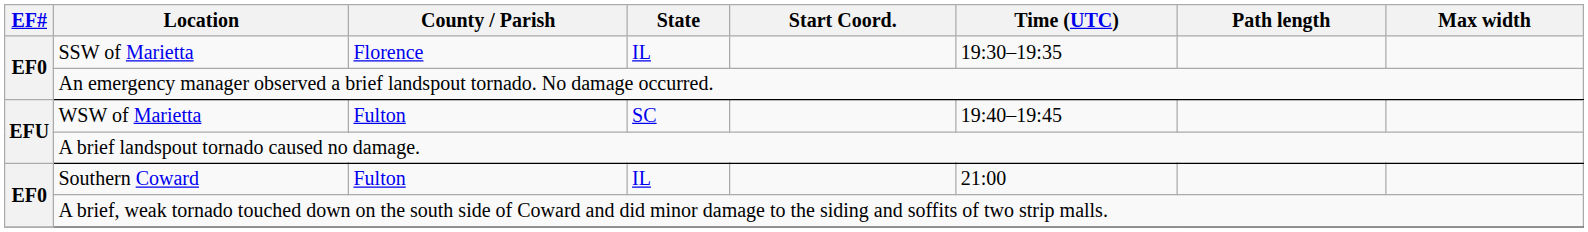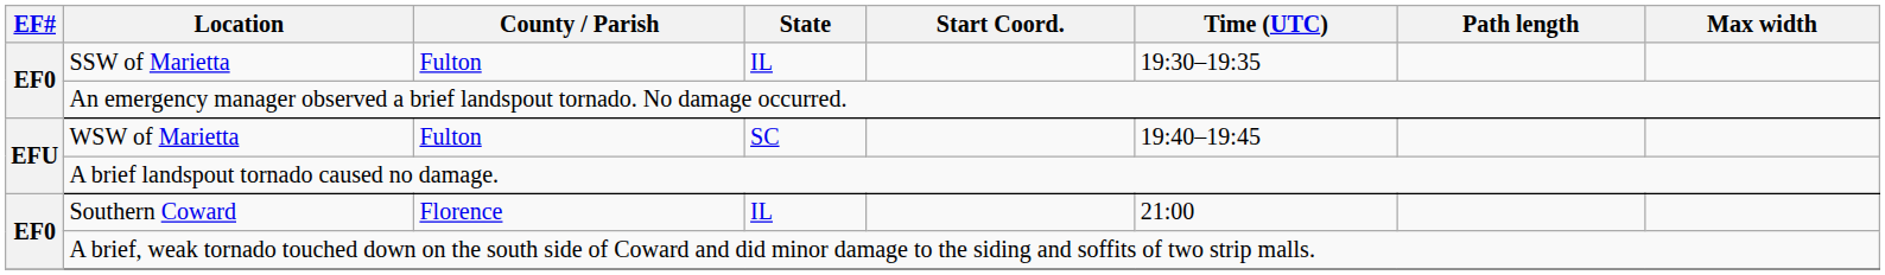SSW of Marietta | County / Parish: Florence -> Fulton
Southern Coward | County / Parish: Fulton -> Florence
